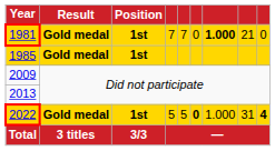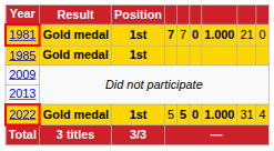1981 | column 4: normal -> bold
1981 | column 6: normal -> bold
2022 | column 5: normal -> bold
2022 | column 7: normal -> bold
2022 | column 9: bold -> normal
